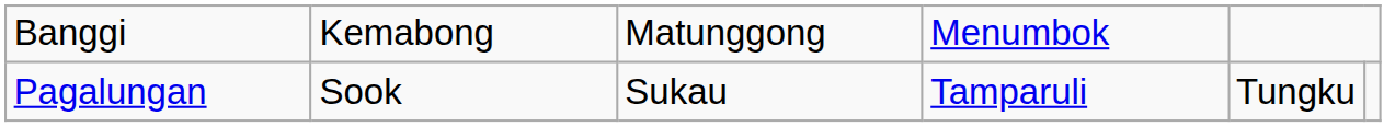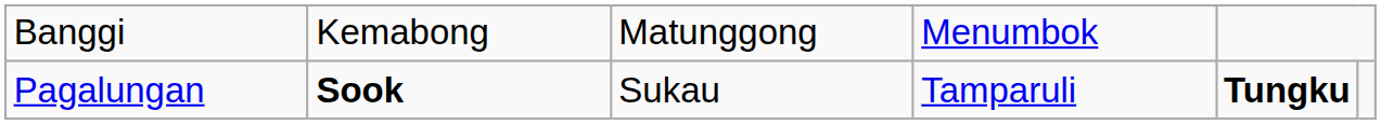Pagalungan | column 2: normal -> bold
Pagalungan | column 5: normal -> bold
